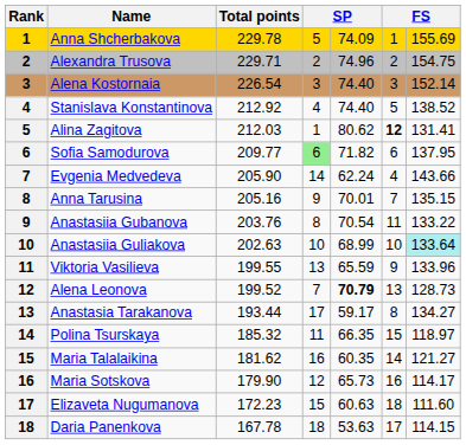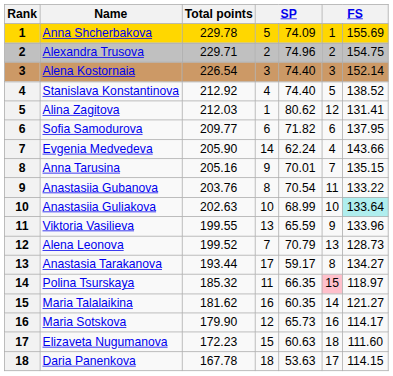Alina Zagitova | column 6: bold -> normal
Sofia Samodurova | column 4: lightgreen background -> no background
Alena Leonova | column 5: bold -> normal
Polina Tsurskaya | column 6: no background -> pink background
